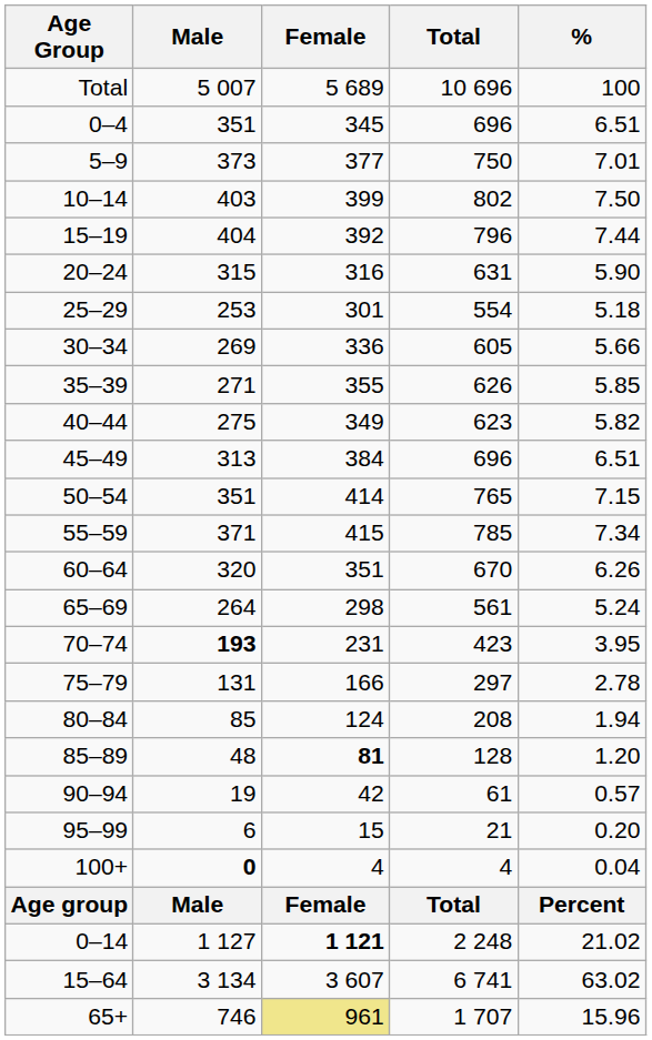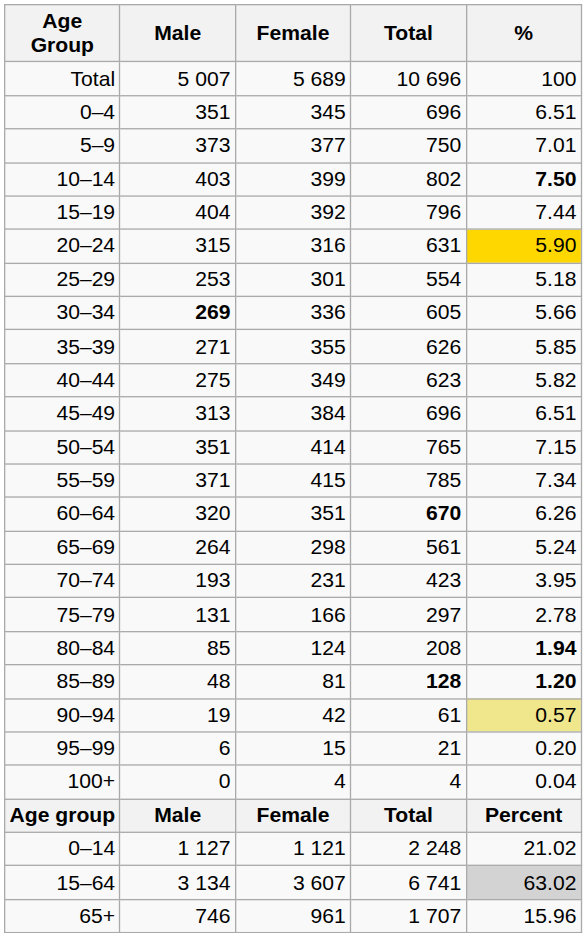10–14 | %: normal -> bold
20–24 | %: no background -> gold background
30–34 | Male: normal -> bold
60–64 | Total: normal -> bold
70–74 | Male: bold -> normal
80–84 | %: normal -> bold
85–89 | Female: bold -> normal
85–89 | Total: normal -> bold
85–89 | %: normal -> bold
90–94 | %: no background -> khaki background
100+ | Male: bold -> normal
0–14 | Female: bold -> normal
15–64 | %: no background -> lightgrey background
65+ | Female: khaki background -> no background
